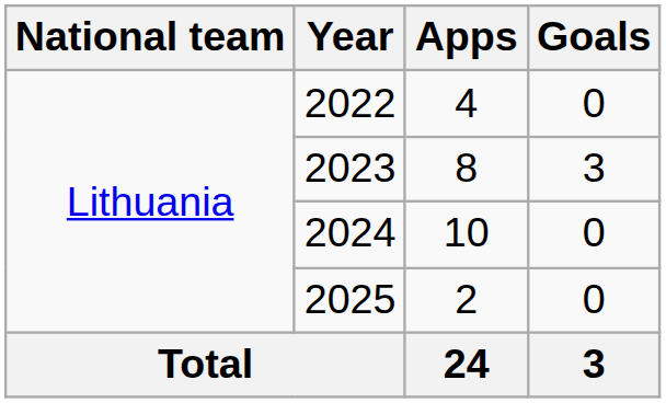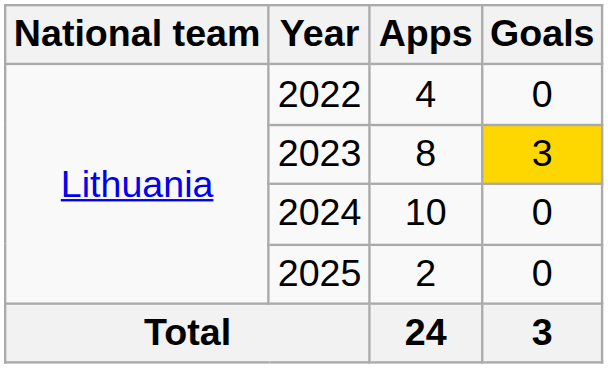2023 | Goals: no background -> gold background
